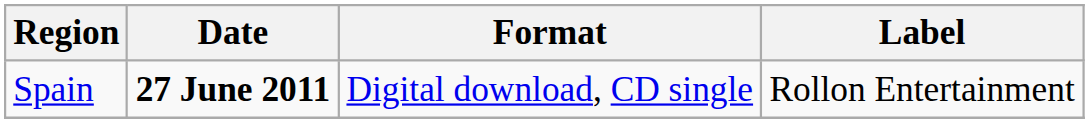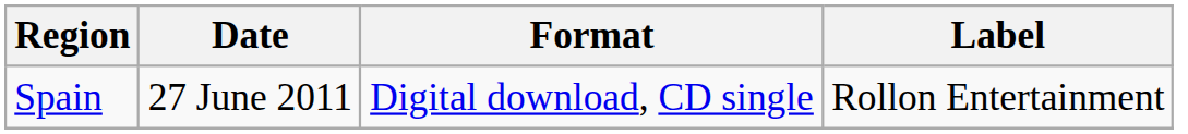Spain | Date: bold -> normal
